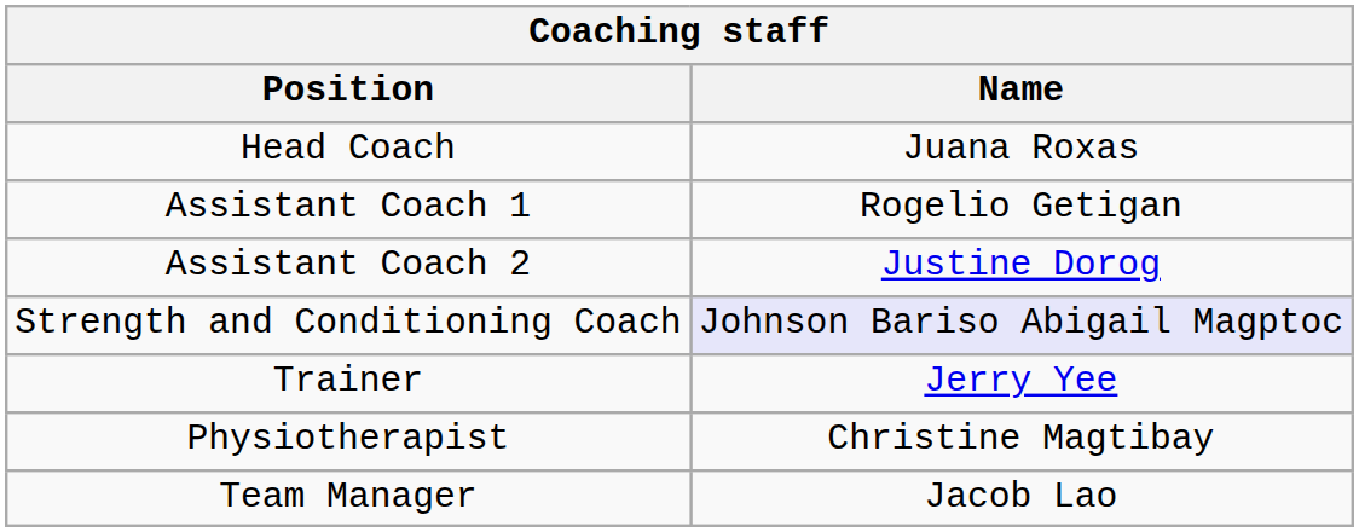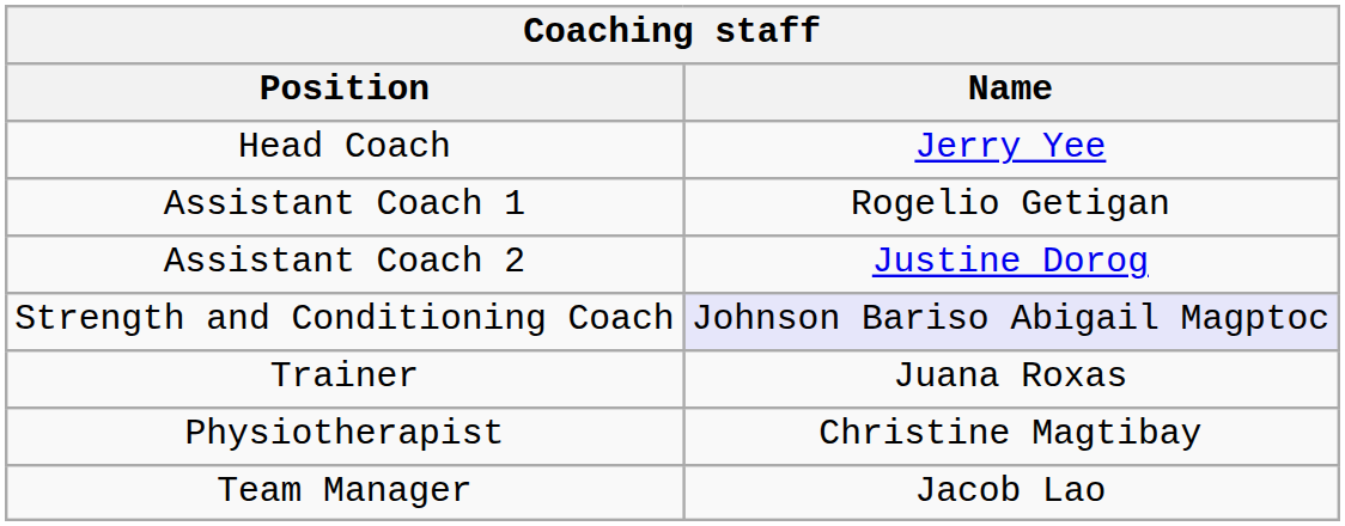Head Coach | Name: Juana Roxas -> Jerry Yee
Trainer | Name: Jerry Yee -> Juana Roxas
